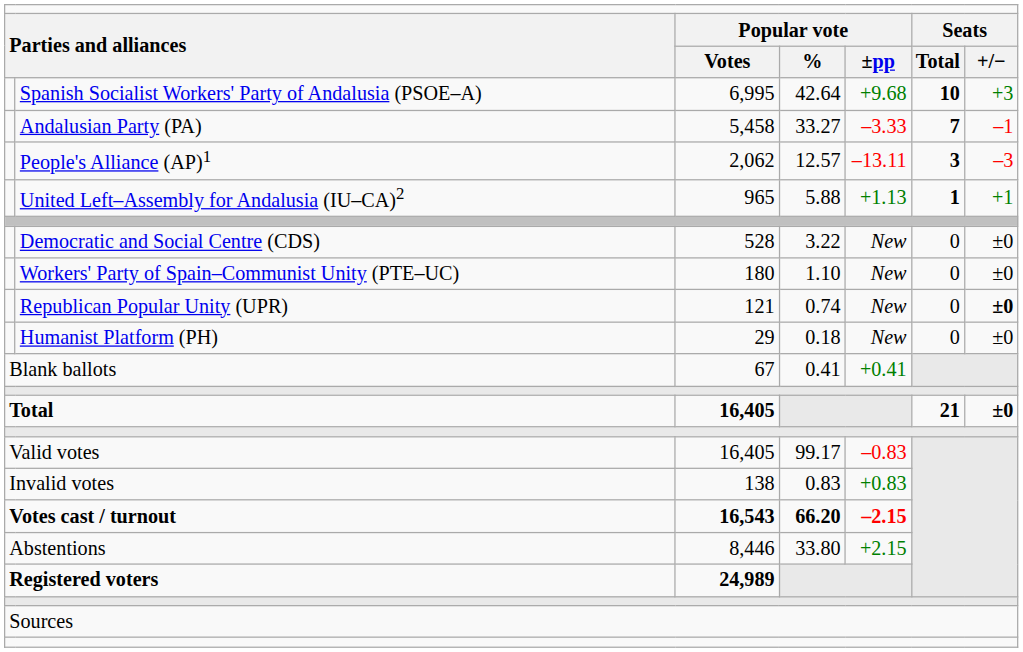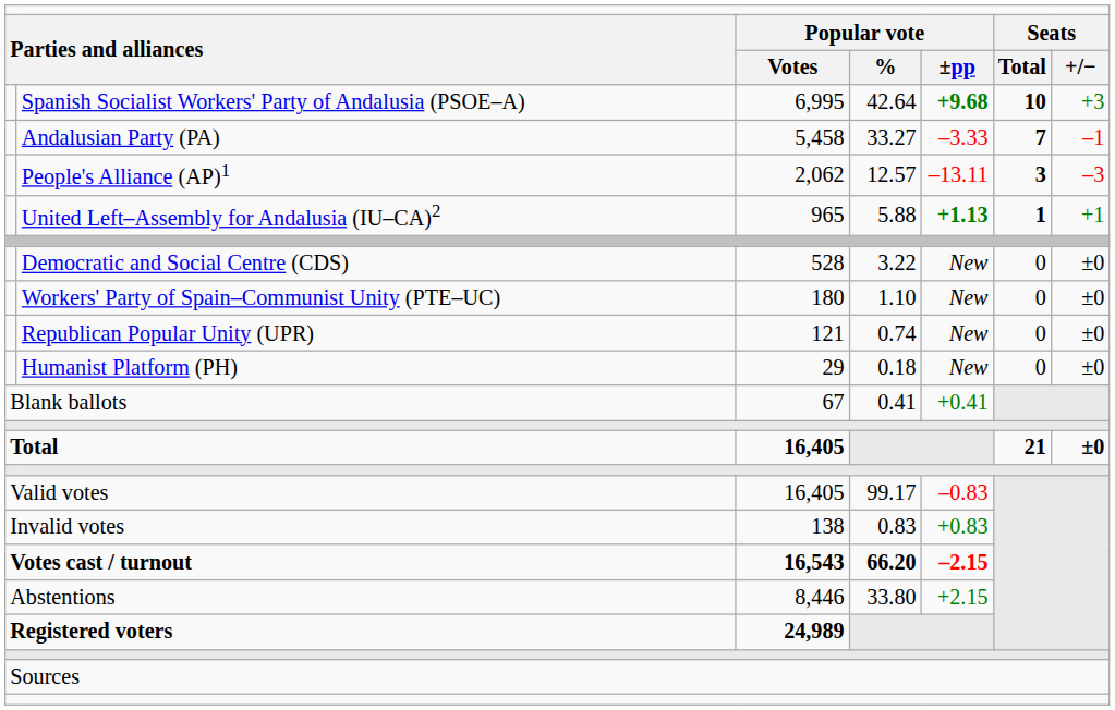Spanish Socialist Workers' Party of Andalusia (PSOE–A) | column 5: normal -> bold
United Left–Assembly for Andalusia (IU–CA)2 | column 5: normal -> bold
Republican Popular Unity (UPR) | column 7: bold -> normal
